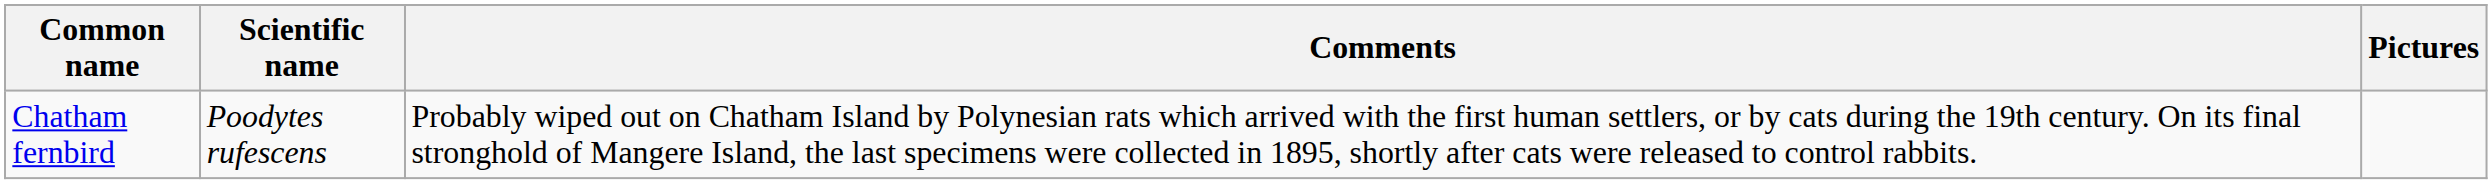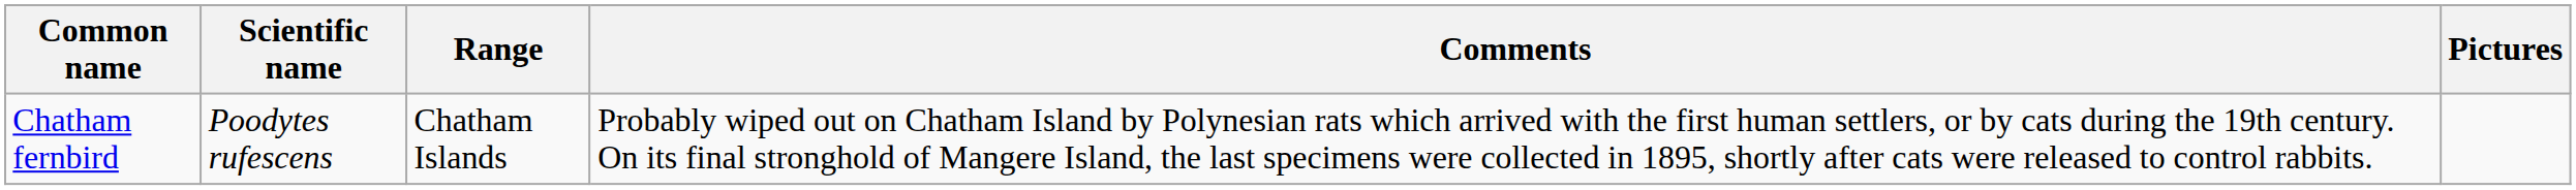+ column: Range | Chatham Islands
